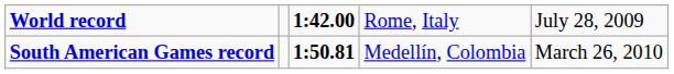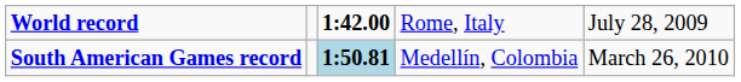South American Games record | column 3: no background -> lightblue background
